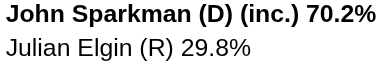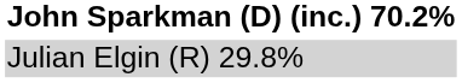row 2 | column 1: no background -> lightgrey background
